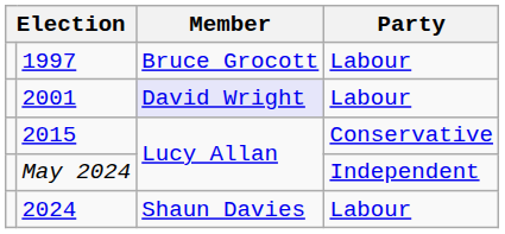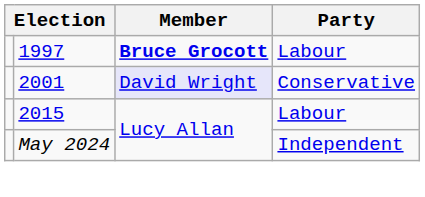1997 | Member: normal -> bold
2001 | Party: Labour -> Conservative
2015 | Party: Conservative -> Labour
- row: 2024 | Shaun Davies | Labour
